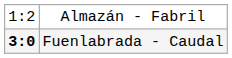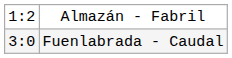Fuenlabrada - Caudal | column 1: bold -> normal
